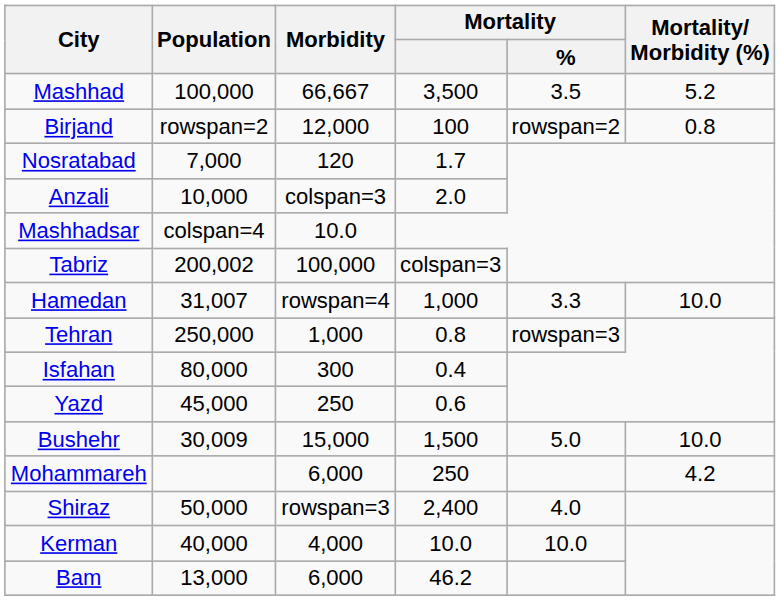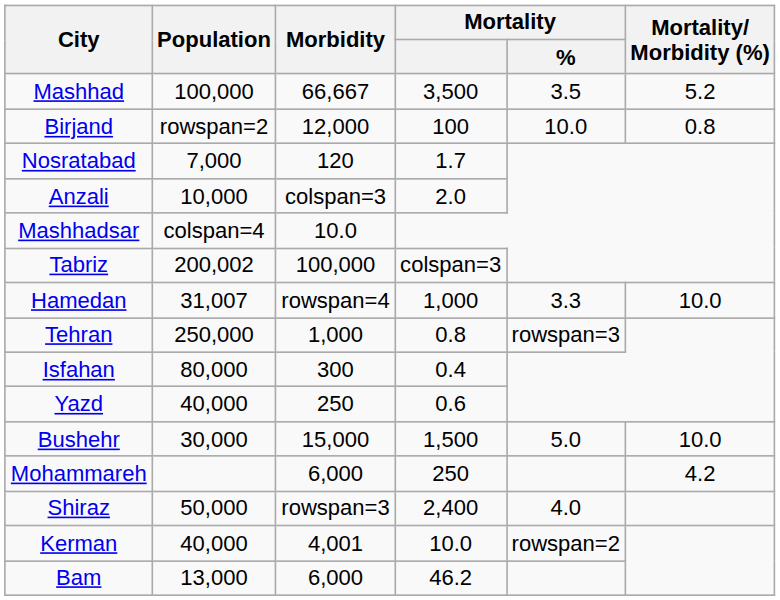Birjand | Mortality / %: rowspan=2 -> 10.0
Yazd | Population: 45,000 -> 40,000
Bushehr | Population: 30,009 -> 30,000
Kerman | Morbidity: 4,000 -> 4,001
Kerman | Mortality / %: 10.0 -> rowspan=2
